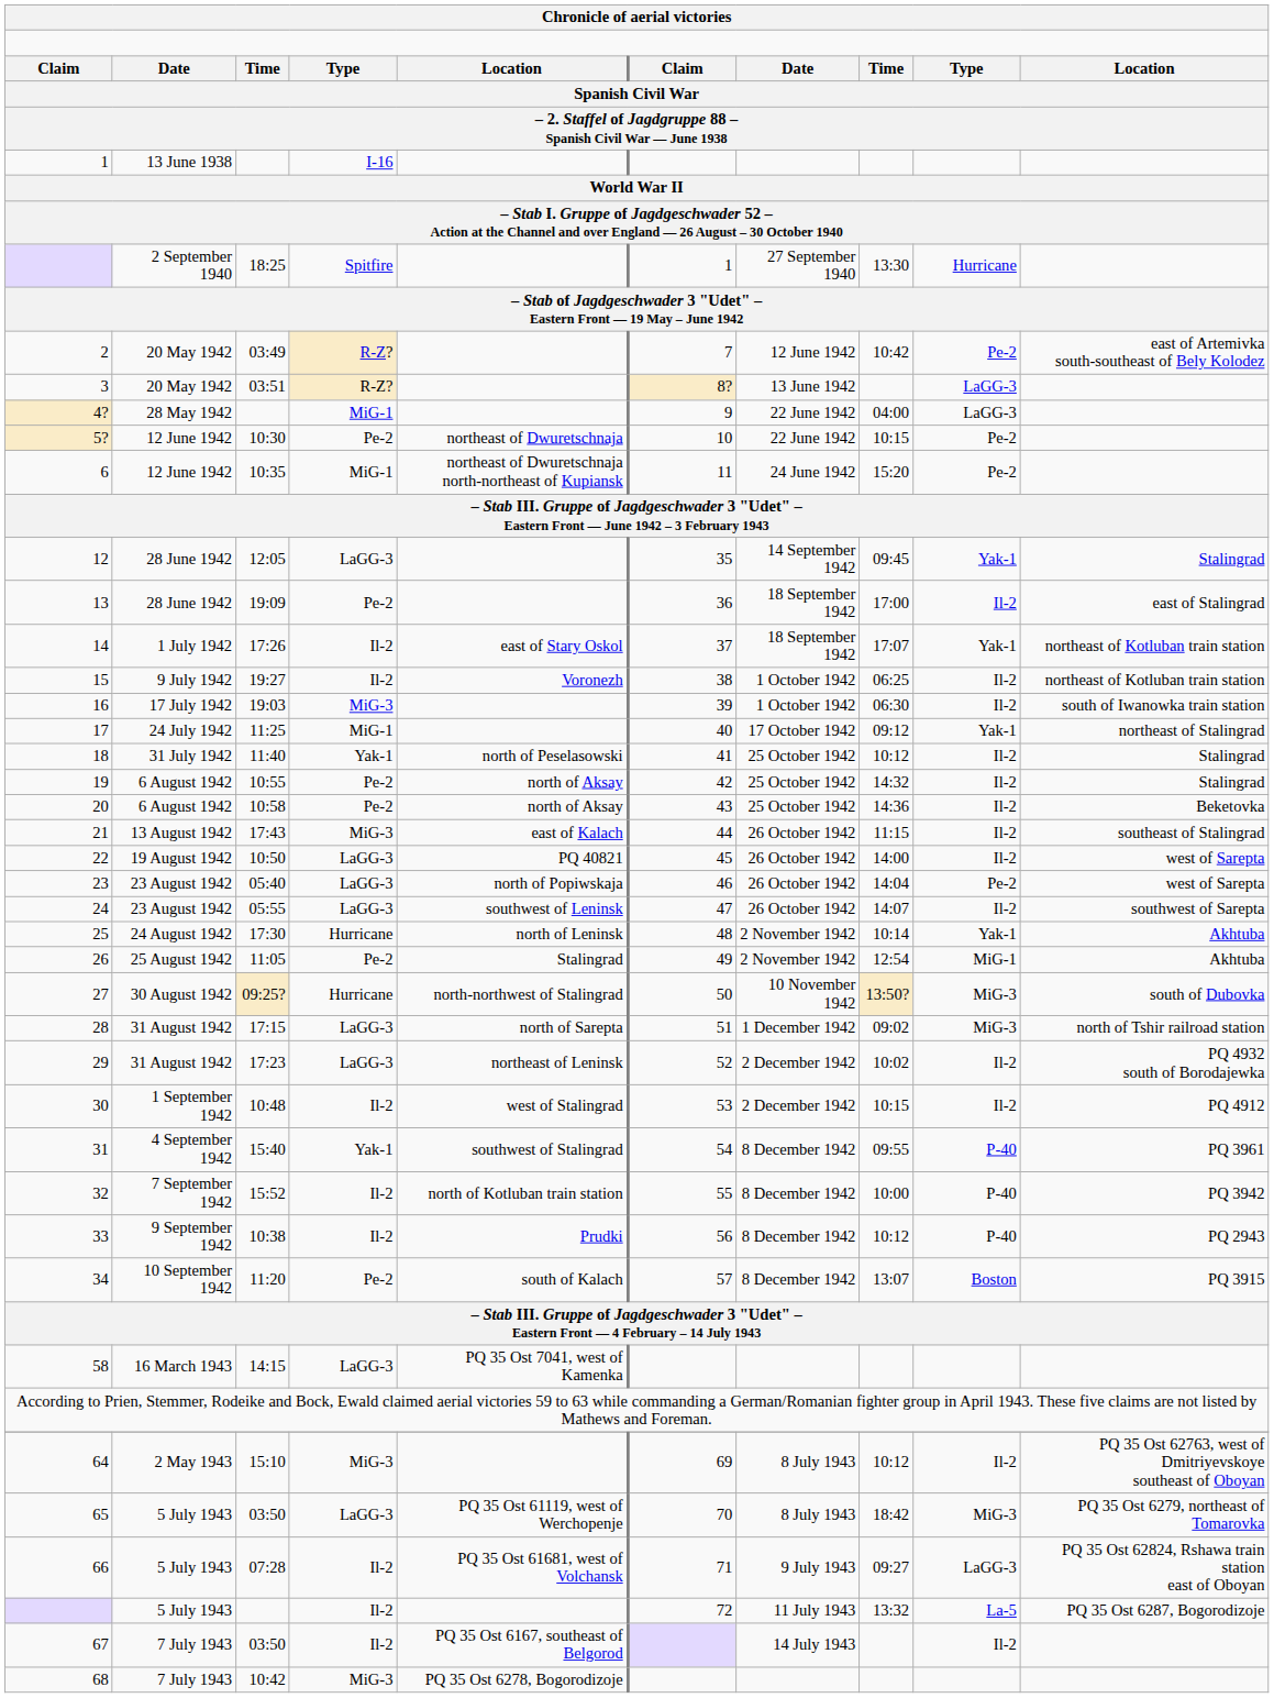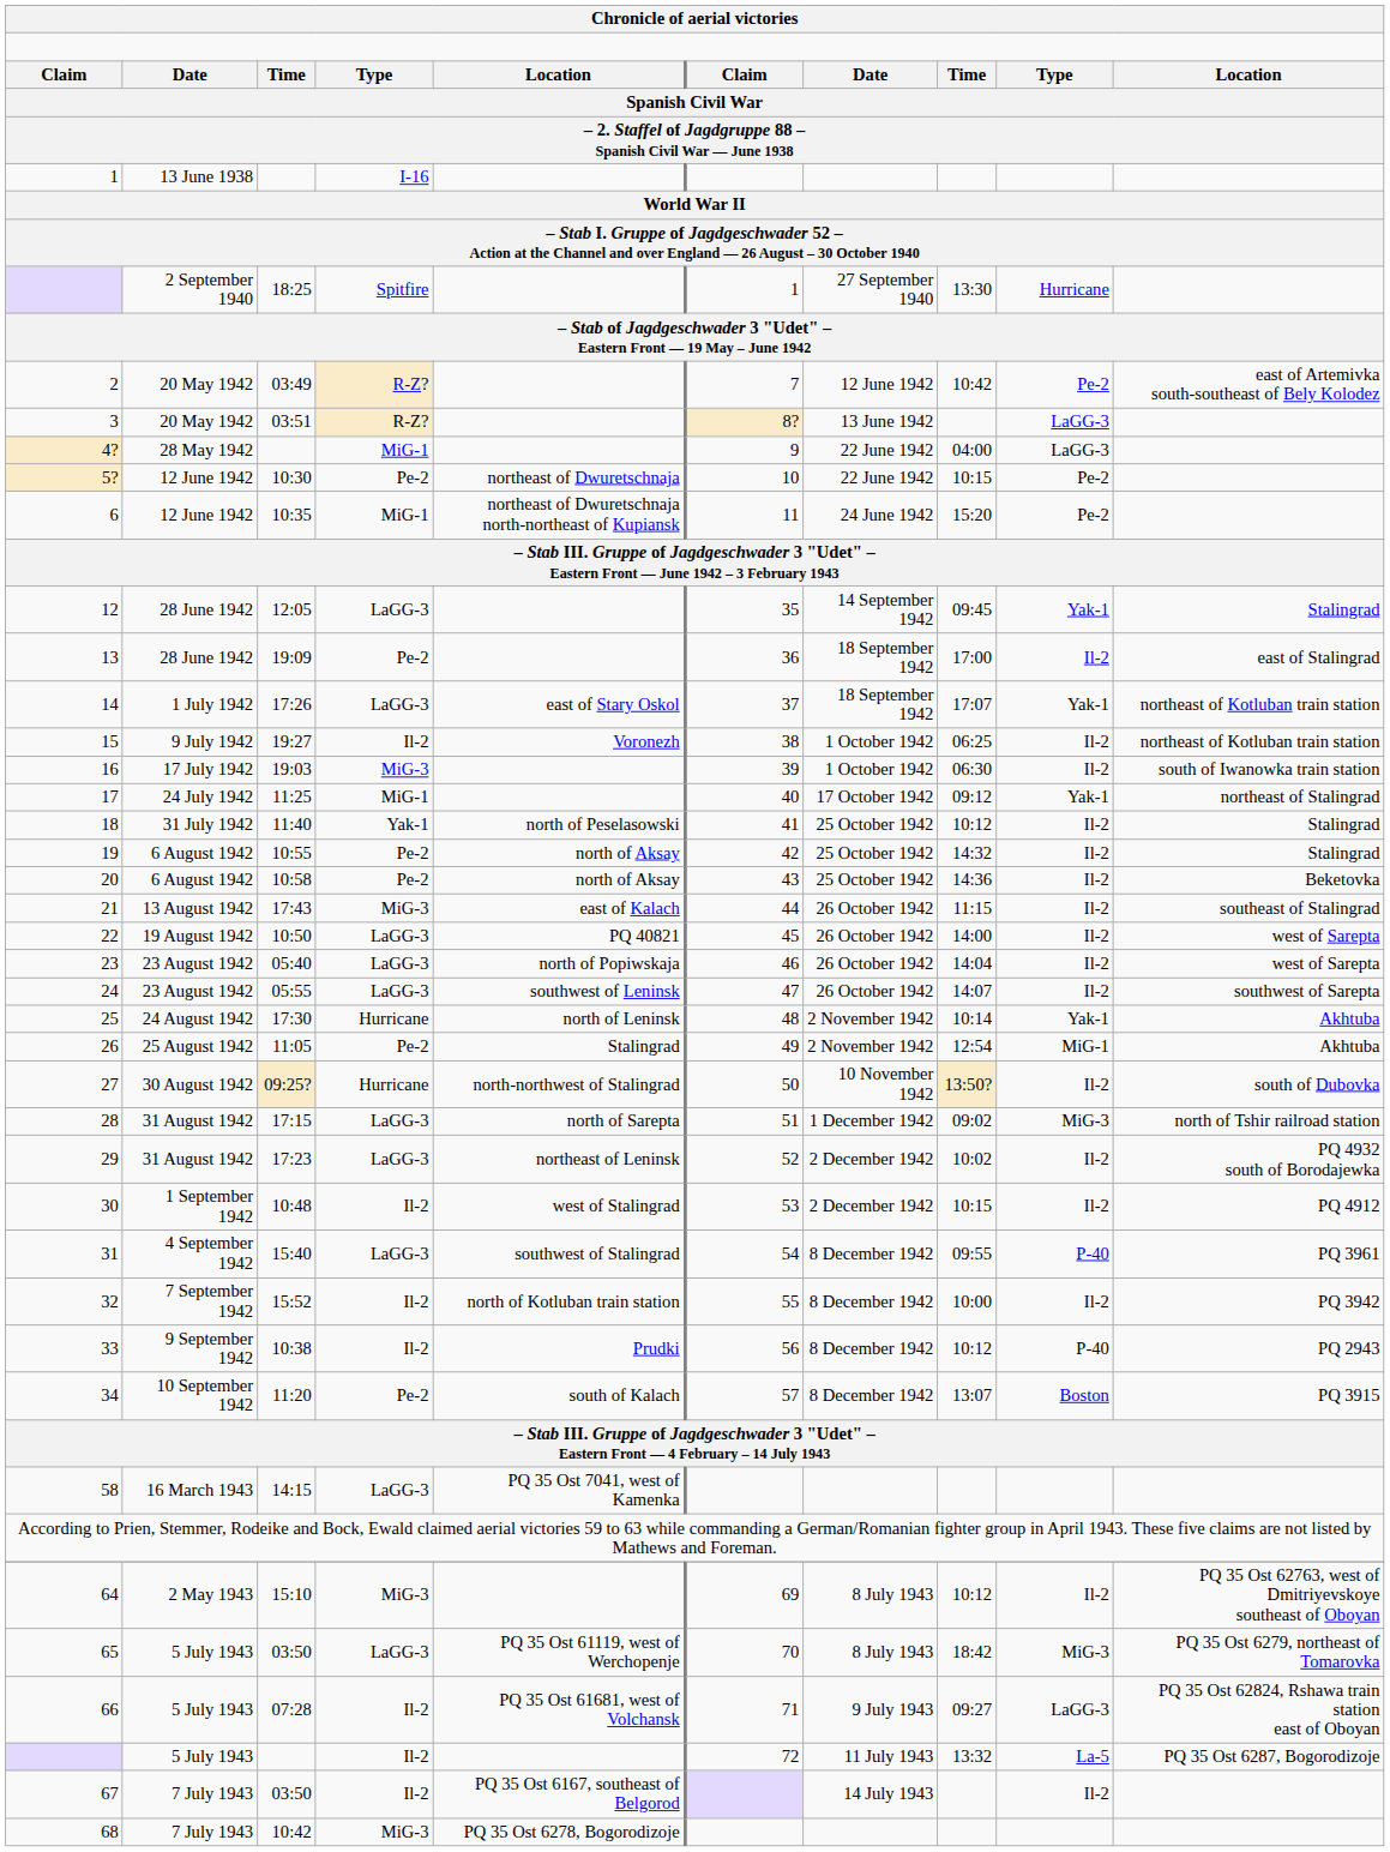14 | column 4: Il-2 -> LaGG-3
23 | column 9: Pe-2 -> Il-2
27 | column 9: MiG-3 -> Il-2
31 | column 4: Yak-1 -> LaGG-3
32 | column 9: P-40 -> Il-2
